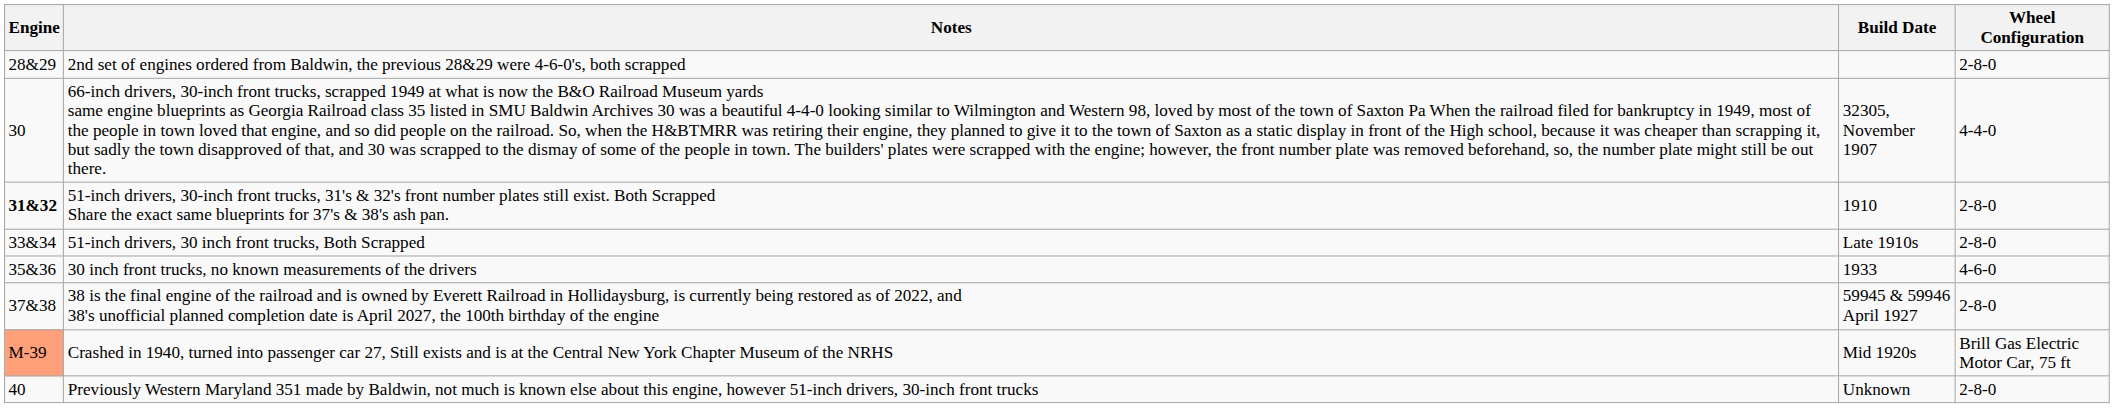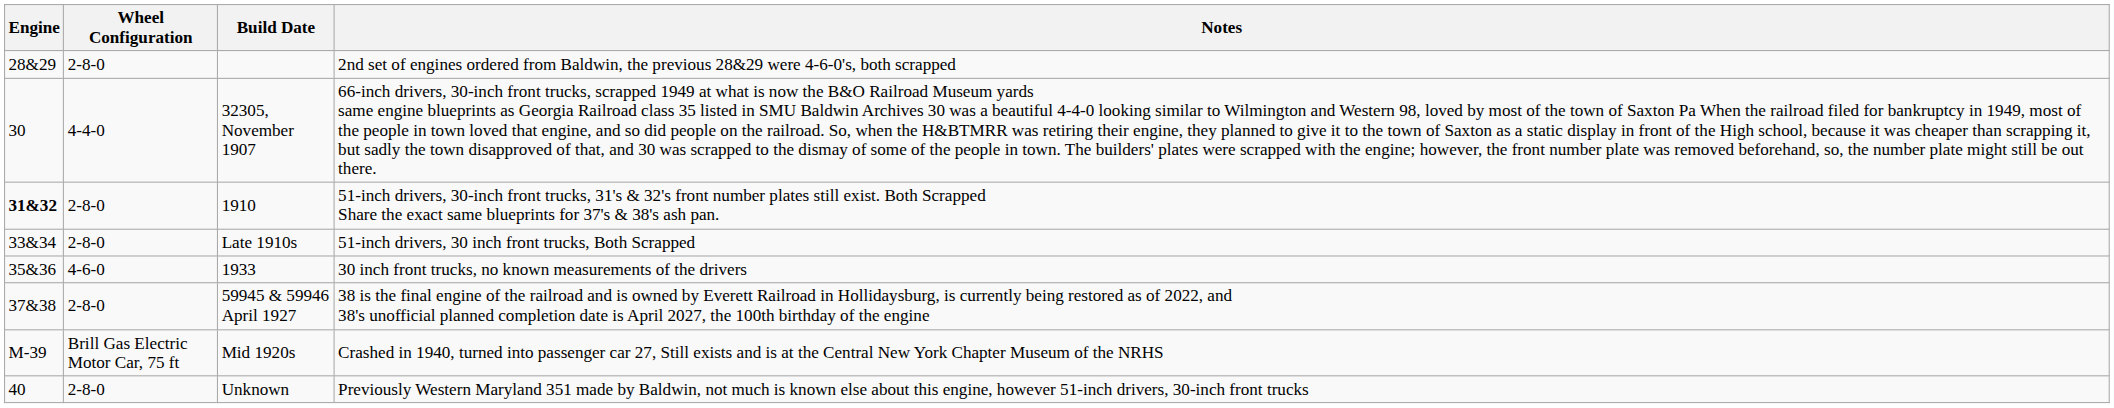columns swapped: Wheel Configuration <-> Notes
Mid 1920s | Engine: lightsalmon background -> no background
